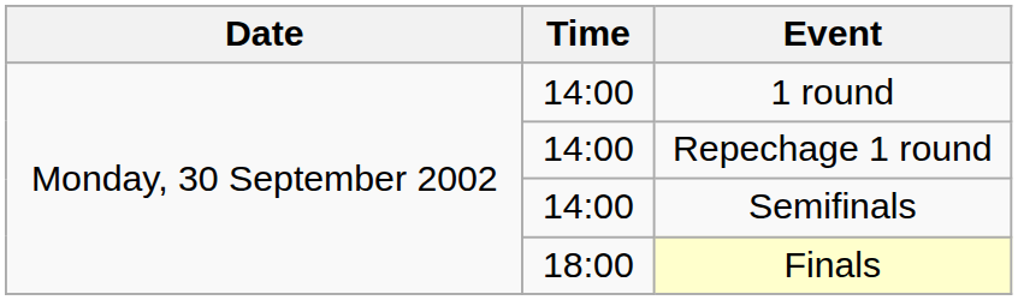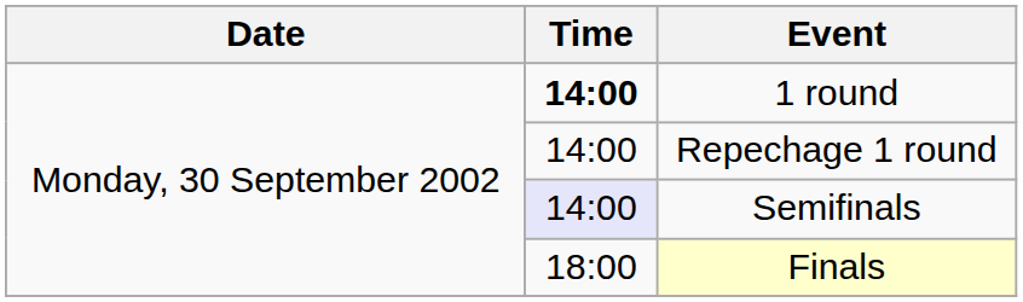1 round | Time: normal -> bold
Semifinals | Time: no background -> lavender background
